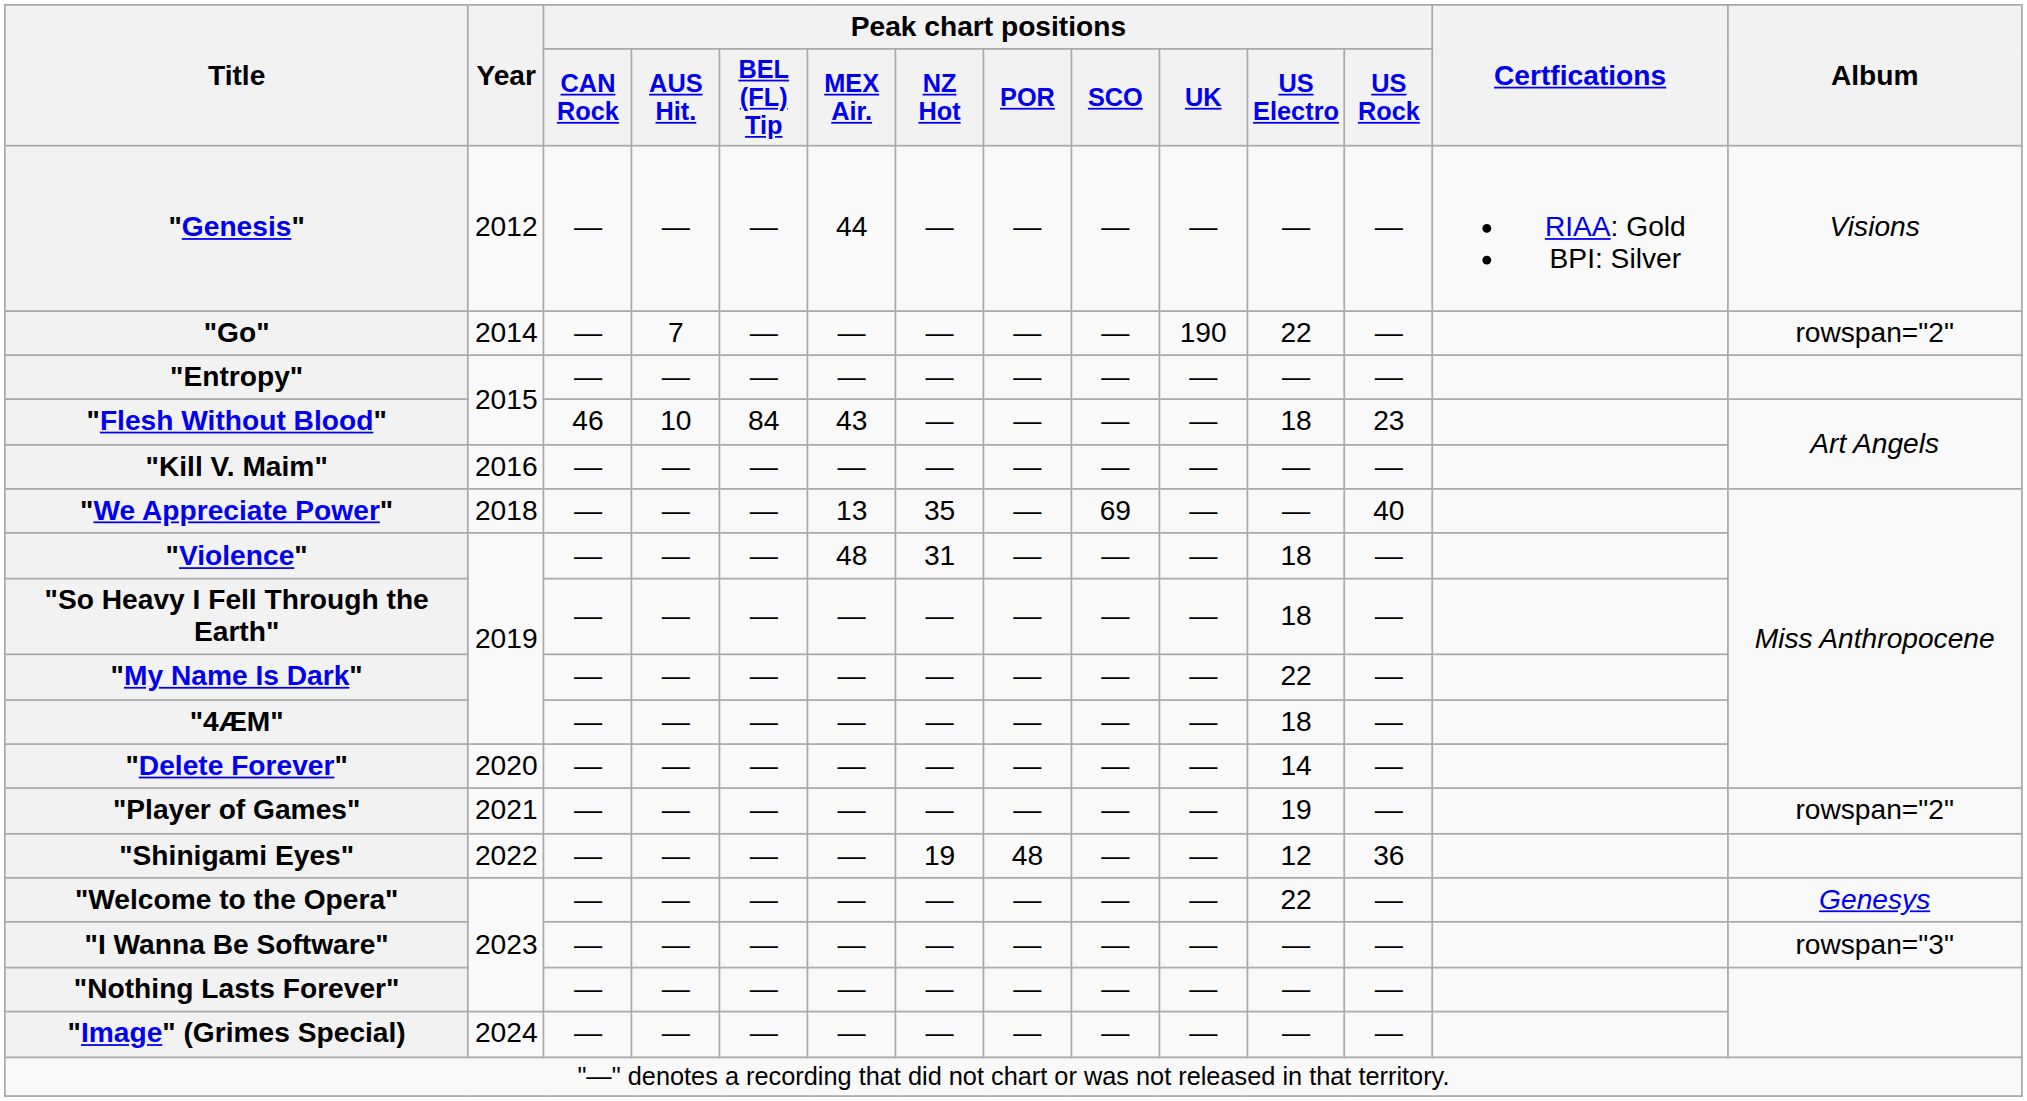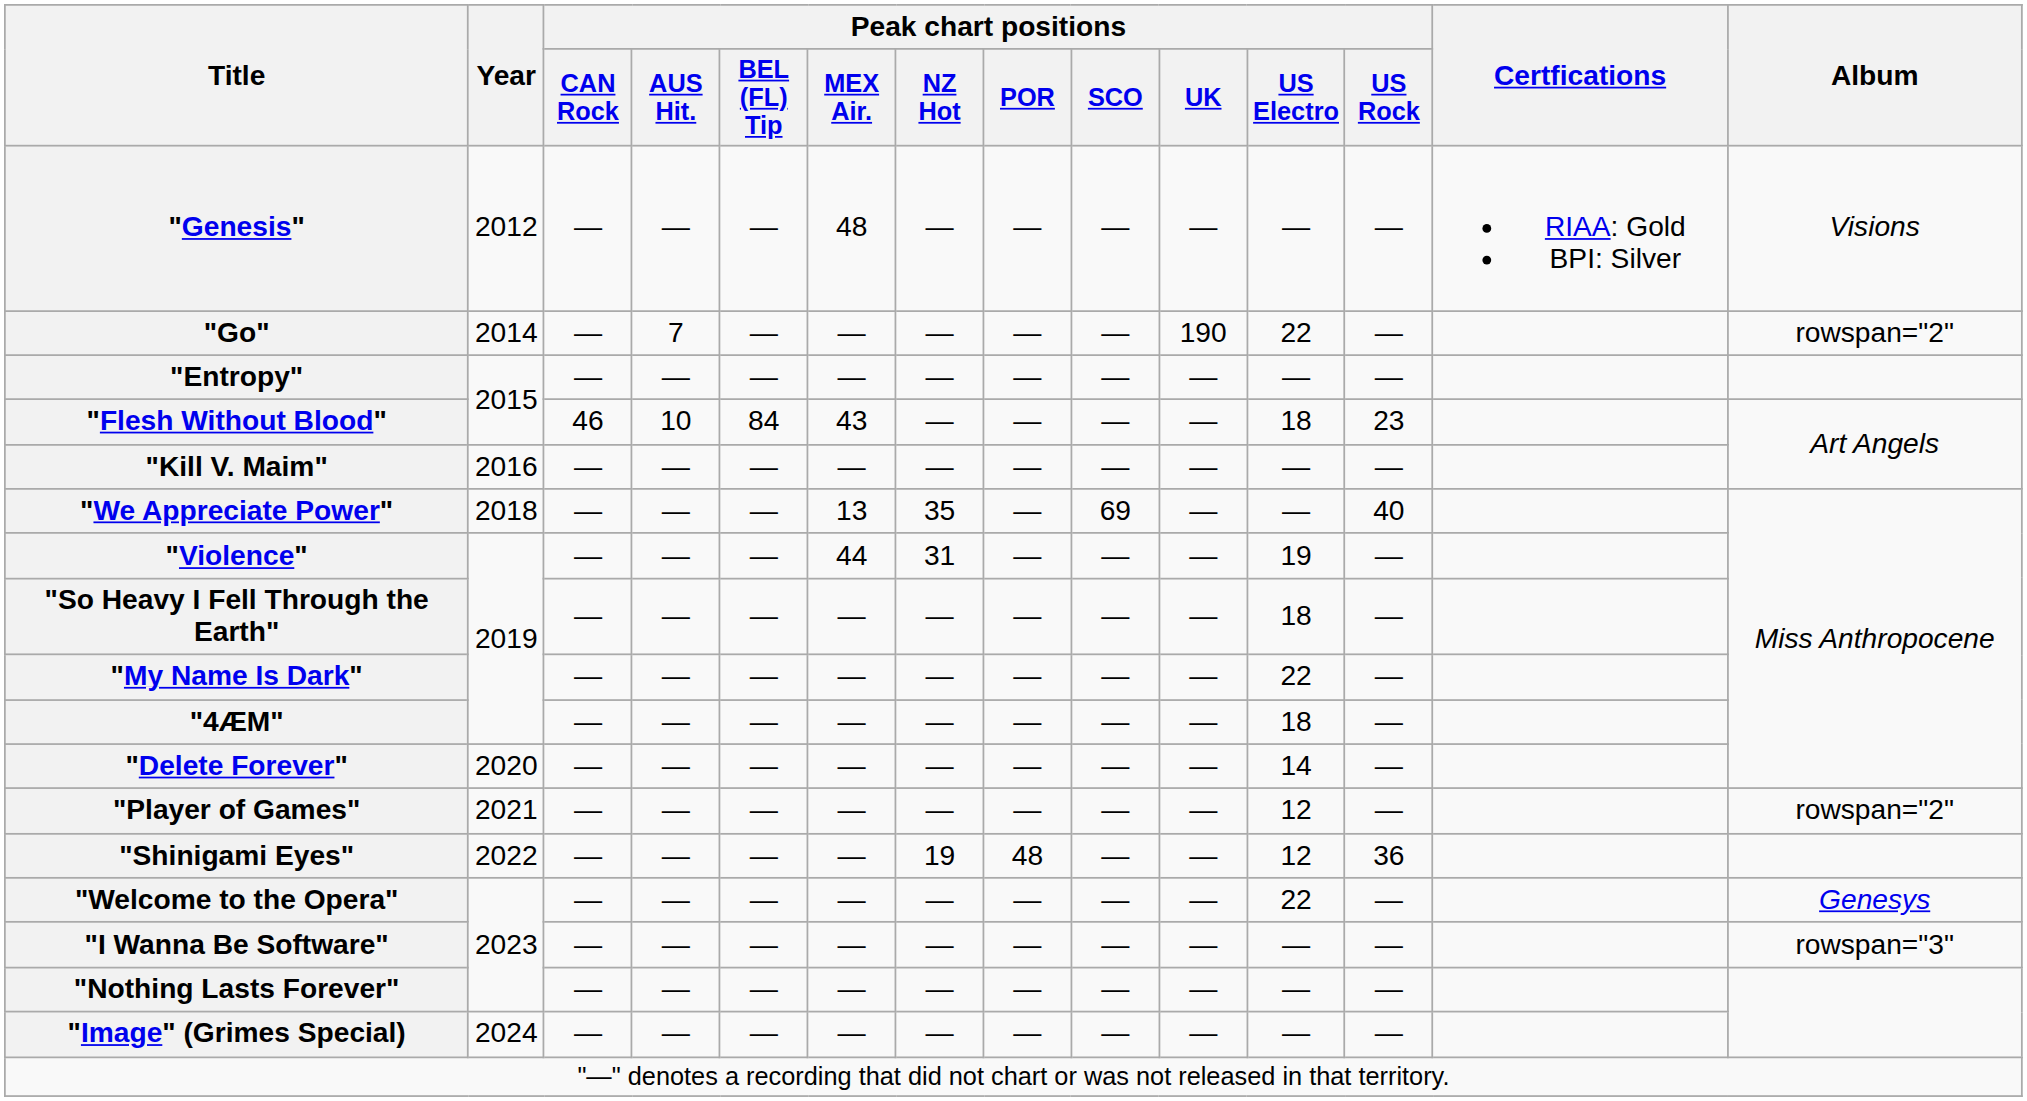"Genesis" | Peak chart positions / MEX Air.: 44 -> 48
"Violence" | Peak chart positions / MEX Air.: 48 -> 44
"Violence" | Peak chart positions / US Electro: 18 -> 19
"Player of Games" | Peak chart positions / US Electro: 19 -> 12
